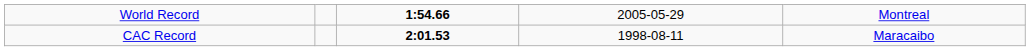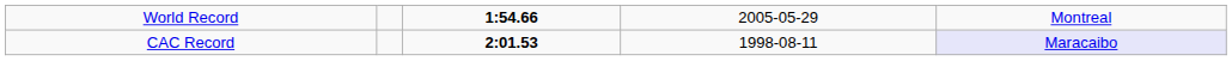CAC Record | column 5: no background -> lavender background
